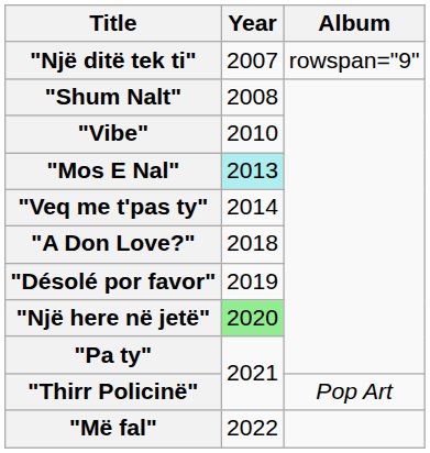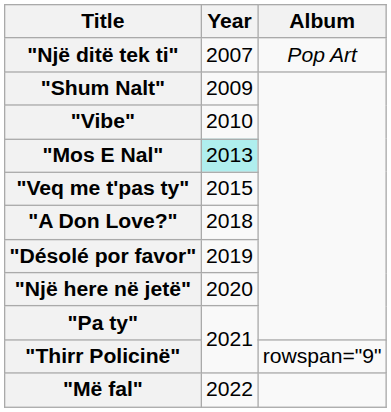"Një ditë tek ti" | Album: rowspan="9" -> Pop Art
"Shum Nalt" | Year: 2008 -> 2009
"Veq me t'pas ty" | Year: 2014 -> 2015
"Një here në jetë" | Year: lightgreen background -> no background
"Thirr Policinë" | Album: Pop Art -> rowspan="9"
